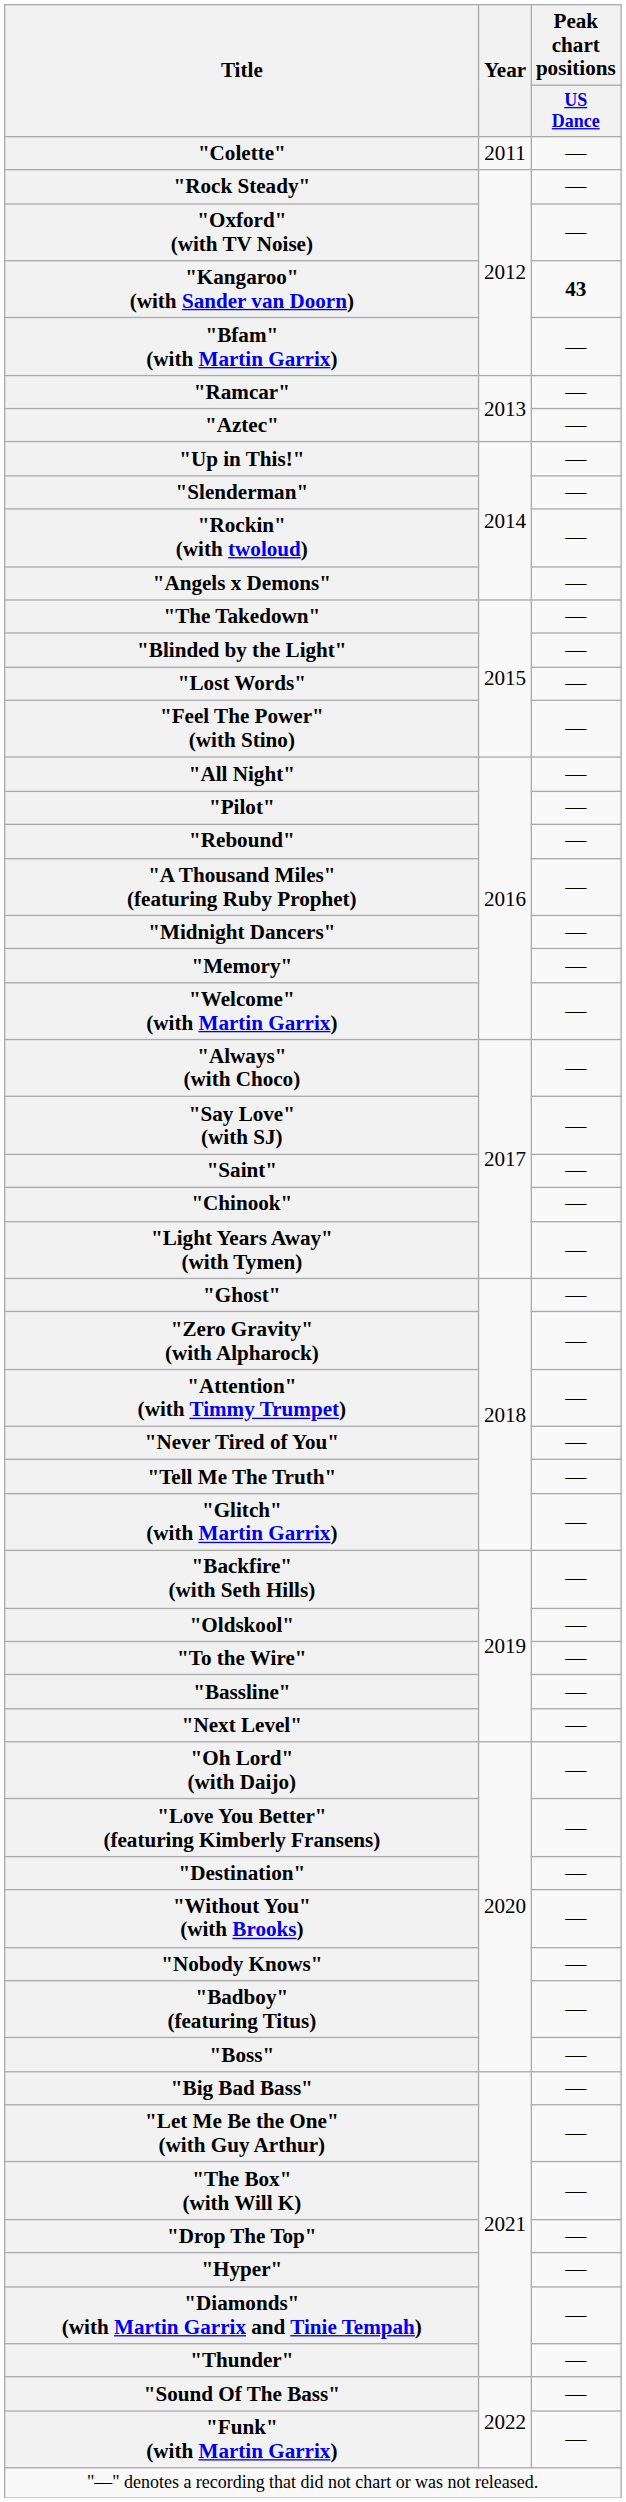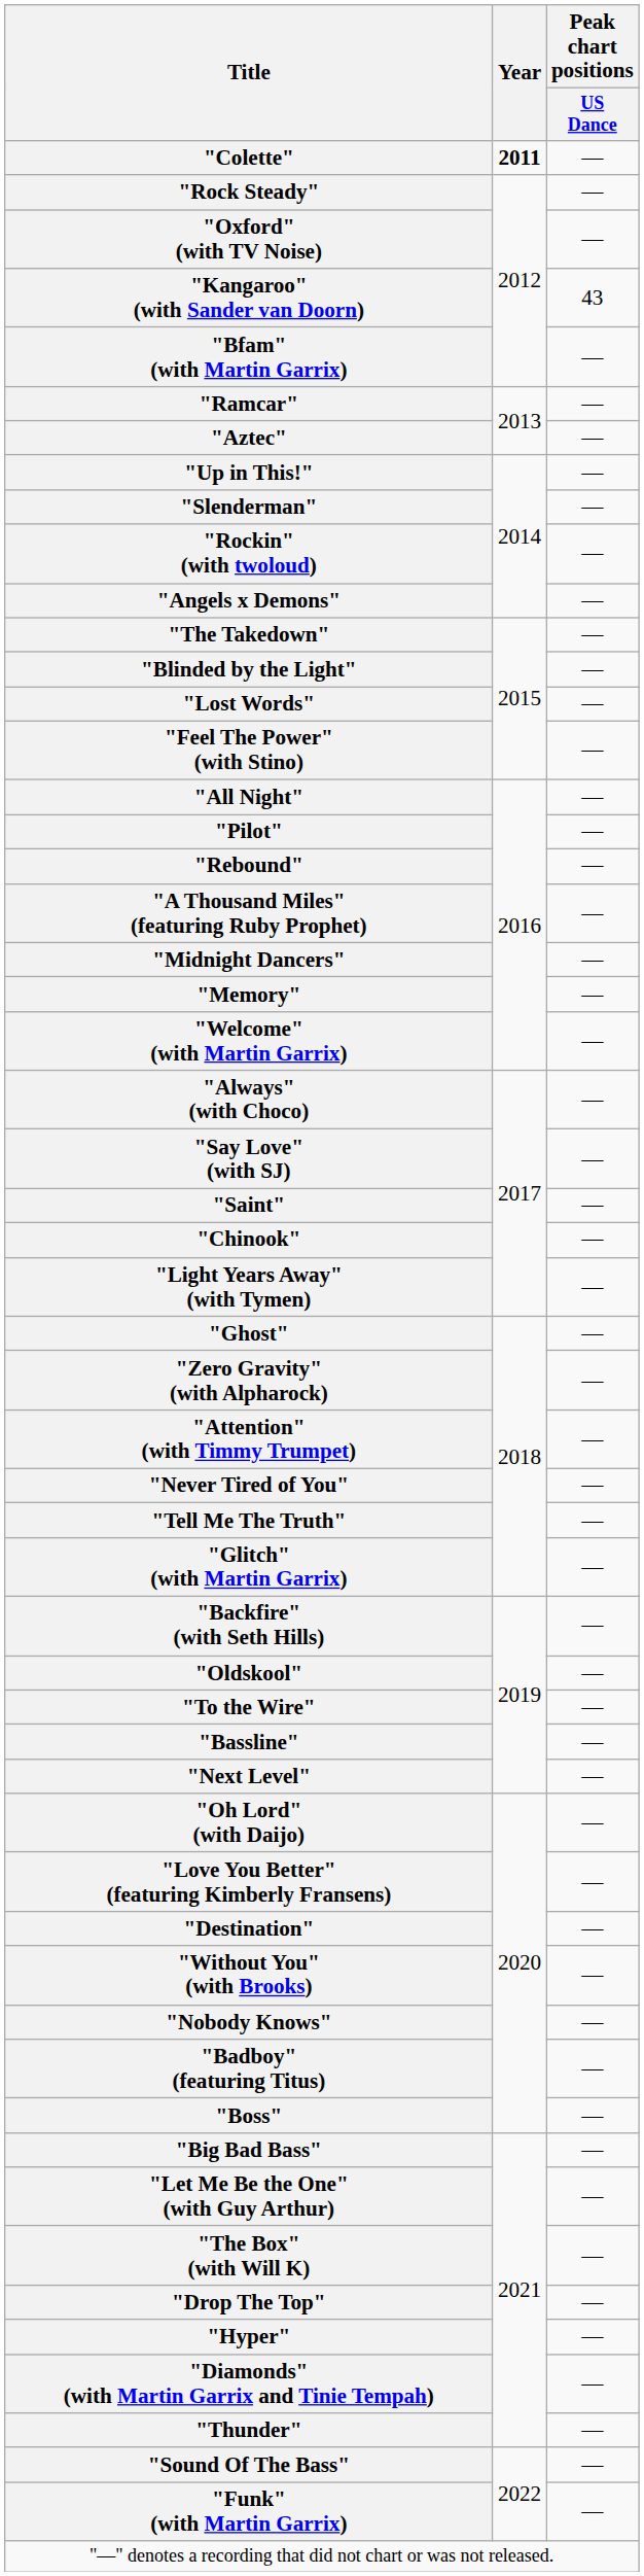"Colette" | Year: normal -> bold
"Kangaroo" (with Sander van Doorn) | Peak chart positions / US Dance: bold -> normal
